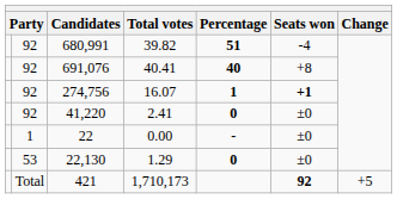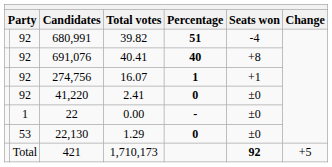274,756 | Seats won: bold -> normal
